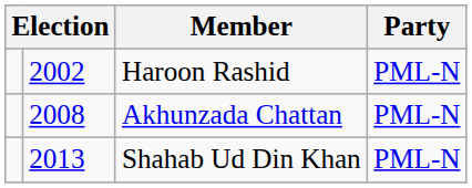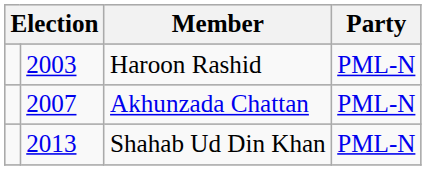Haroon Rashid | column 2: 2002 -> 2003
Akhunzada Chattan | column 2: 2008 -> 2007
